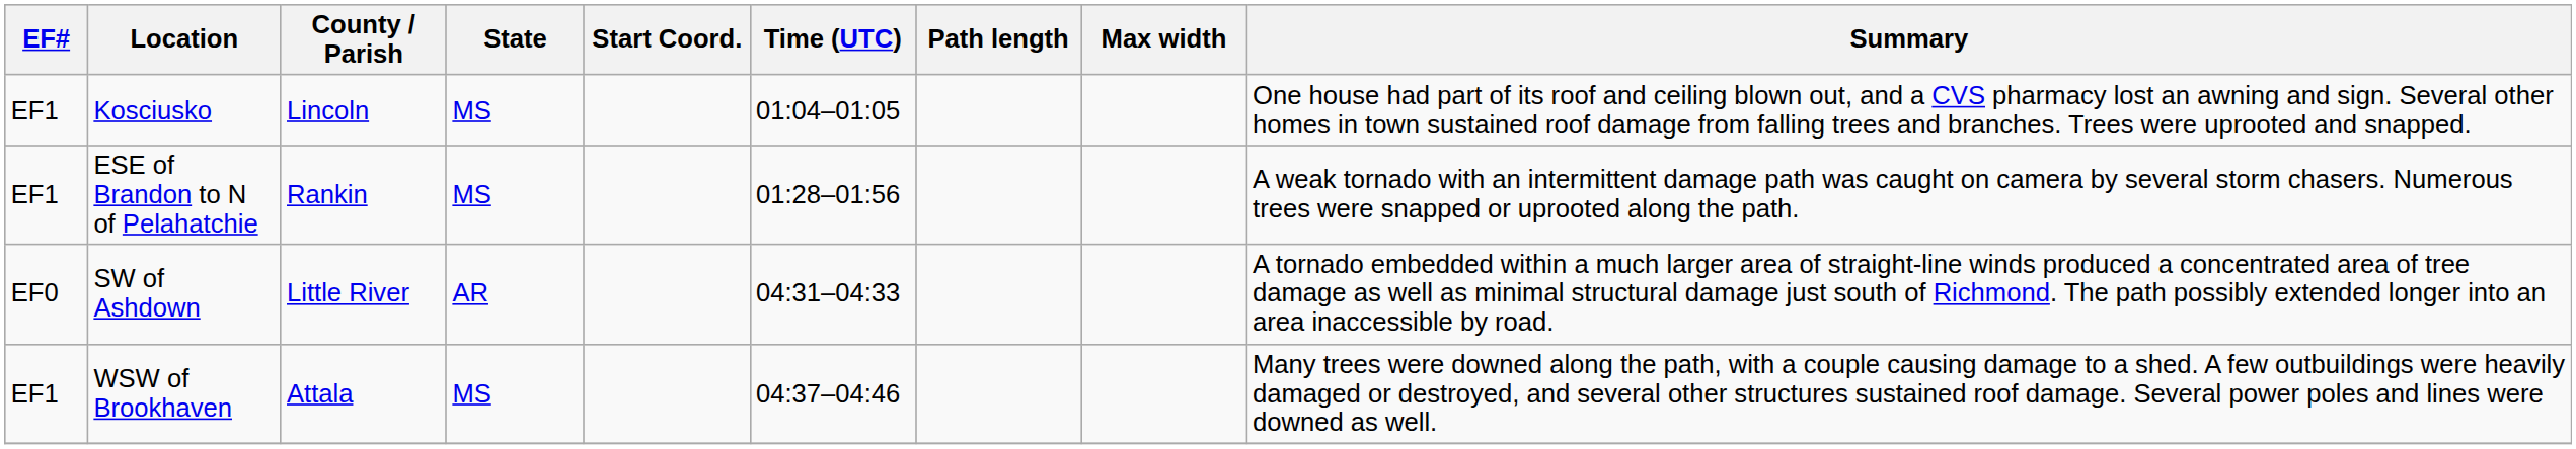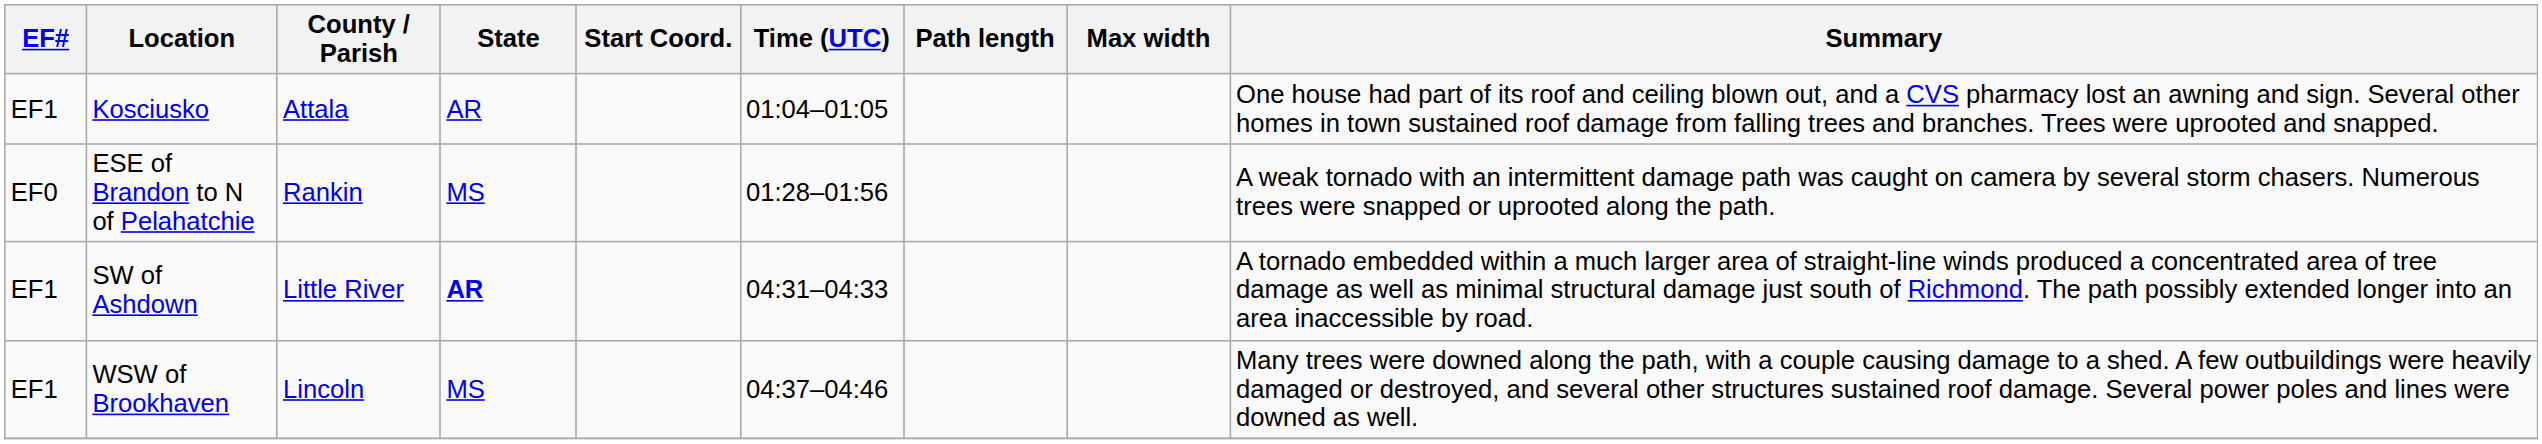Kosciusko | County / Parish: Lincoln -> Attala
Kosciusko | State: MS -> AR
ESE of Brandon to N of Pelahatchie | EF#: EF1 -> EF0
SW of Ashdown | EF#: EF0 -> EF1
SW of Ashdown | State: normal -> bold
WSW of Brookhaven | County / Parish: Attala -> Lincoln
